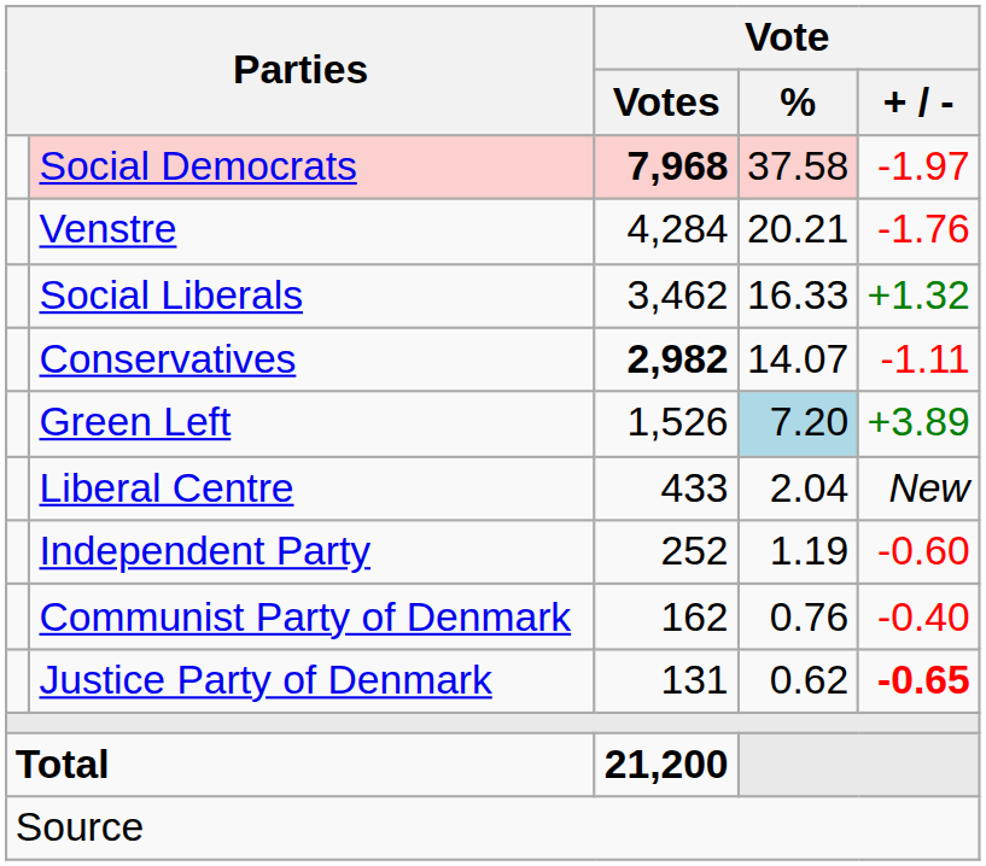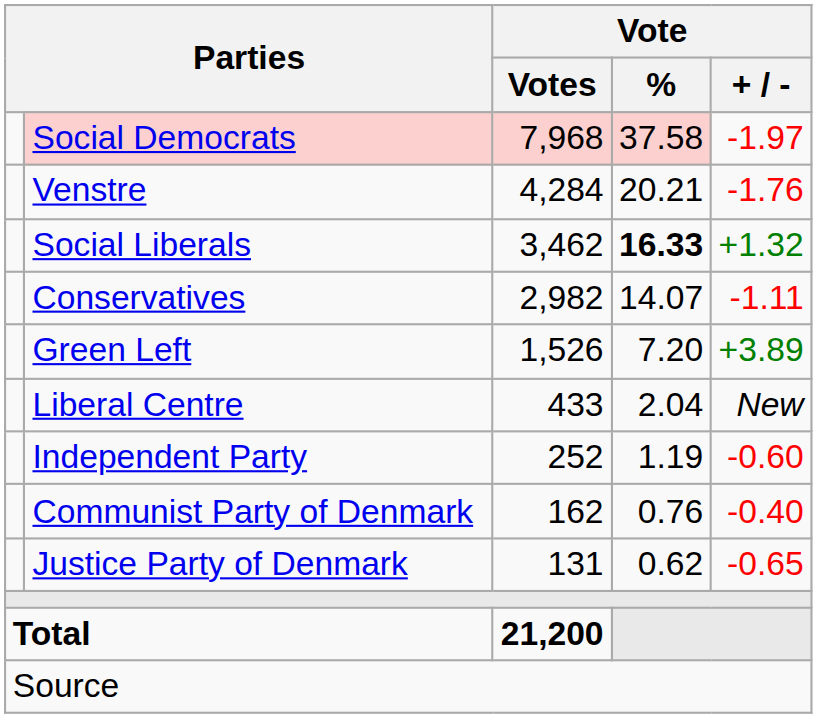Social Democrats | Vote / Votes: bold -> normal
Social Liberals | Vote / %: normal -> bold
Conservatives | Vote / Votes: bold -> normal
Green Left | Vote / %: lightblue background -> no background
Justice Party of Denmark | Vote / + / -: bold -> normal
